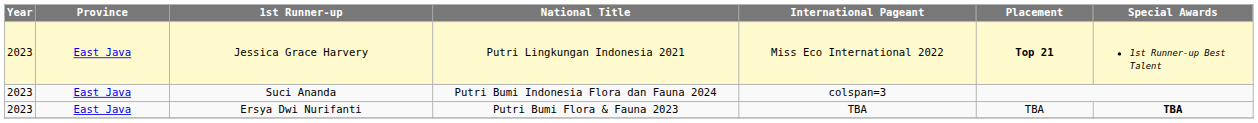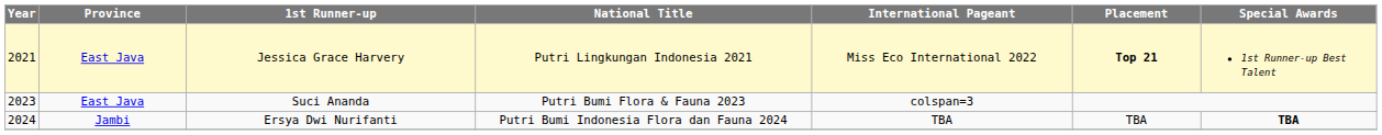Jessica Grace Harvery | Year: 2023 -> 2021
Suci Ananda | National Title: Putri Bumi Indonesia Flora dan Fauna 2024 -> Putri Bumi Flora & Fauna 2023
Ersya Dwi Nurifanti | Year: 2023 -> 2024
Ersya Dwi Nurifanti | Province: East Java -> Jambi
Ersya Dwi Nurifanti | National Title: Putri Bumi Flora & Fauna 2023 -> Putri Bumi Indonesia Flora dan Fauna 2024
